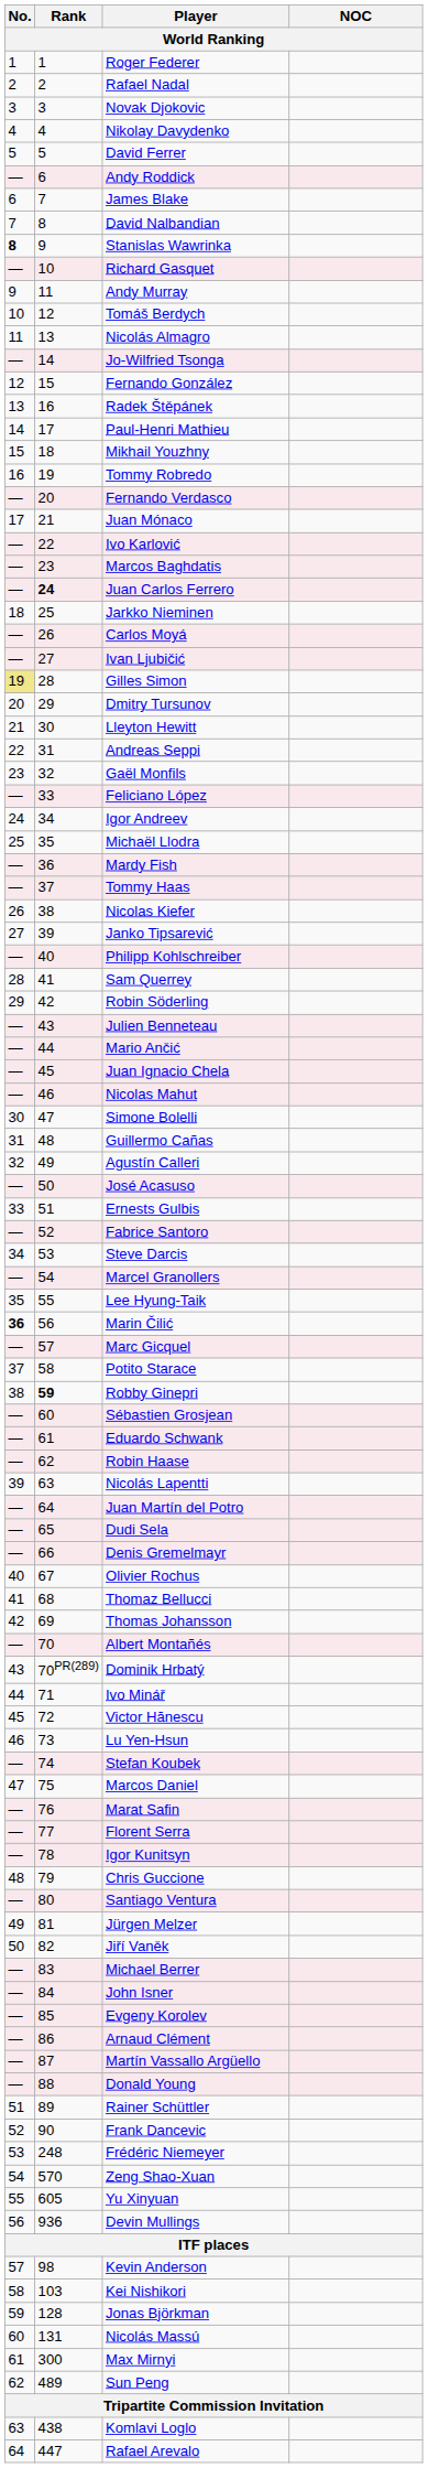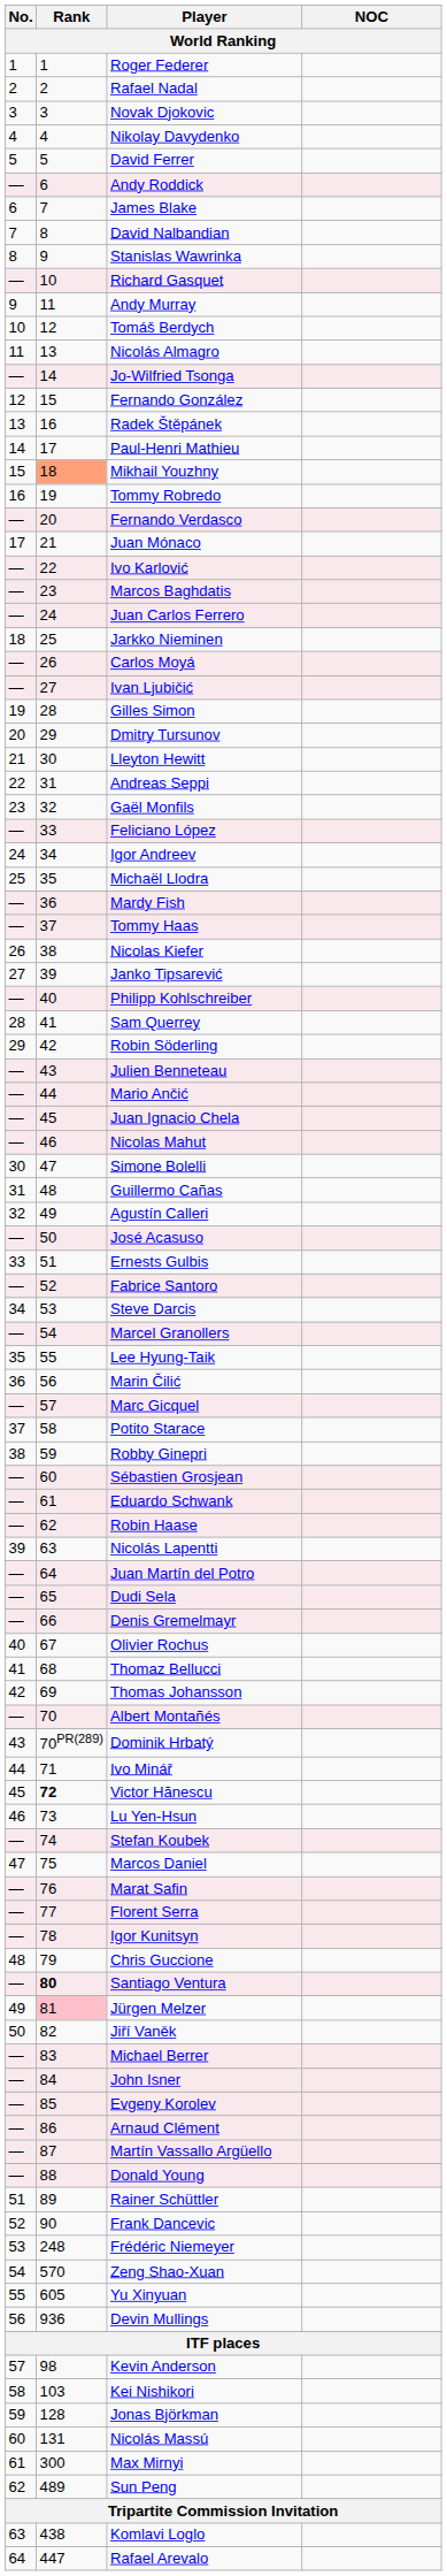Stanislas Wawrinka | No.: bold -> normal
Mikhail Youzhny | Rank: no background -> lightsalmon background
Juan Carlos Ferrero | Rank: bold -> normal
Gilles Simon | No.: khaki background -> no background
Marin Čilić | No.: bold -> normal
Robby Ginepri | Rank: bold -> normal
Victor Hănescu | Rank: normal -> bold
Santiago Ventura | Rank: normal -> bold
Jürgen Melzer | Rank: no background -> pink background
